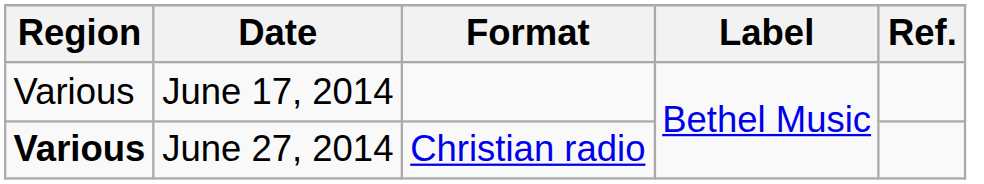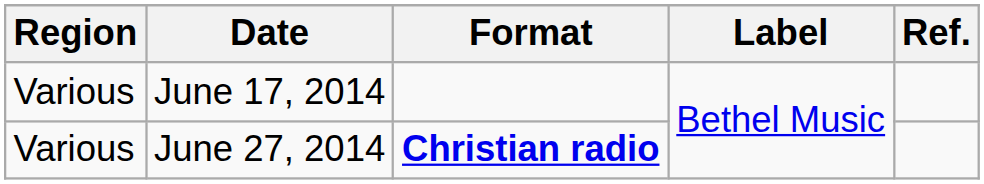June 27, 2014 | Region: bold -> normal
June 27, 2014 | Format: normal -> bold
